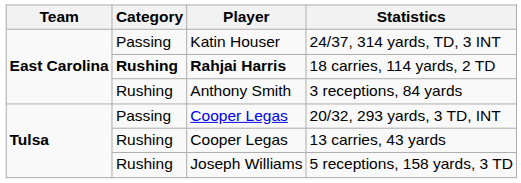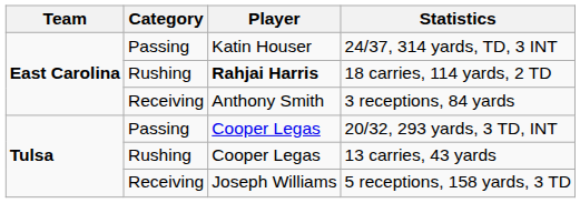18 carries, 114 yards, 2 TD | Category: bold -> normal
3 receptions, 84 yards | Category: Rushing -> Receiving
5 receptions, 158 yards, 3 TD | Category: Rushing -> Receiving
